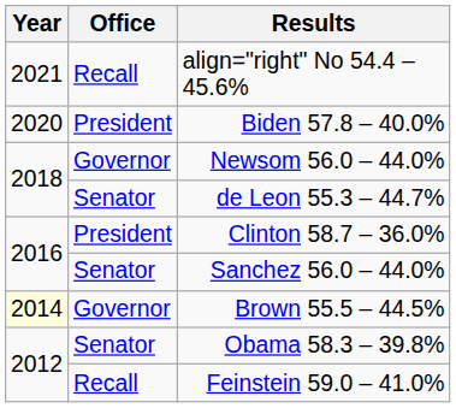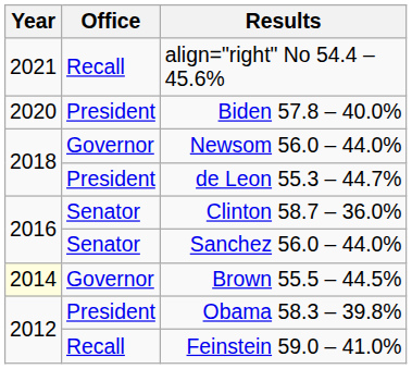de Leon 55.3 – 44.7% | Office: Senator -> President
Clinton 58.7 – 36.0% | Office: President -> Senator
Obama 58.3 – 39.8% | Office: Senator -> President
